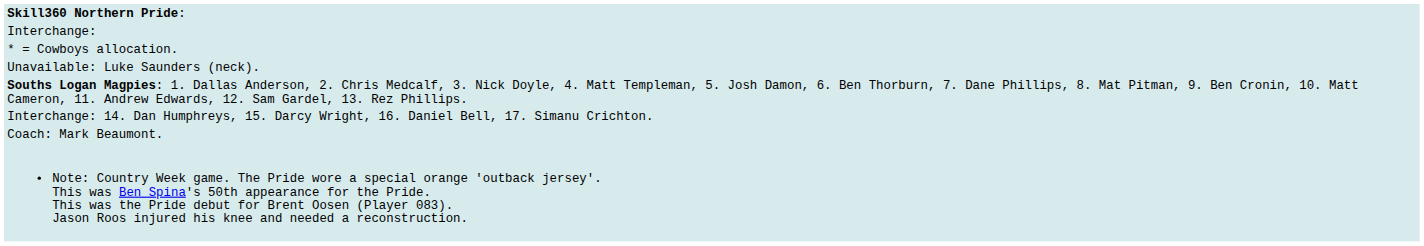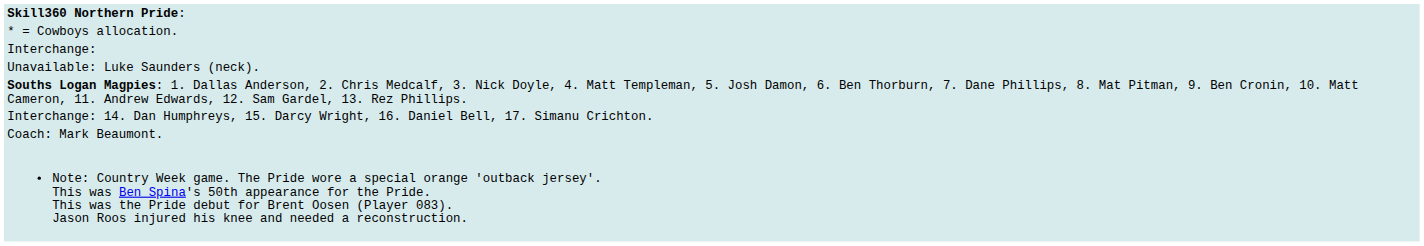row 2 | column 1: Interchange: -> * = Cowboys allocation.
row 3 | column 1: * = Cowboys allocation. -> Interchange:
